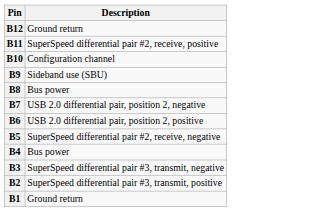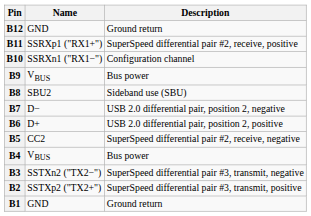+ column: Name | GND | SSRXp1 ("RX1+") | SSRXn1 ("RX1−") | VBUS | SBU2 | D− | D+ | CC2 | VBUS | SSTXn2 ("TX2−") | SSTXp2 ("TX2+") | GND
B9 | Description: Sideband use (SBU) -> Bus power
B8 | Description: Bus power -> Sideband use (SBU)
